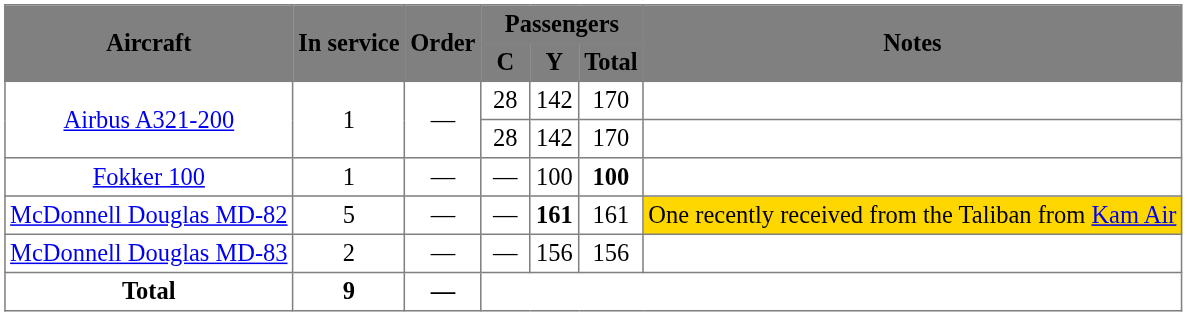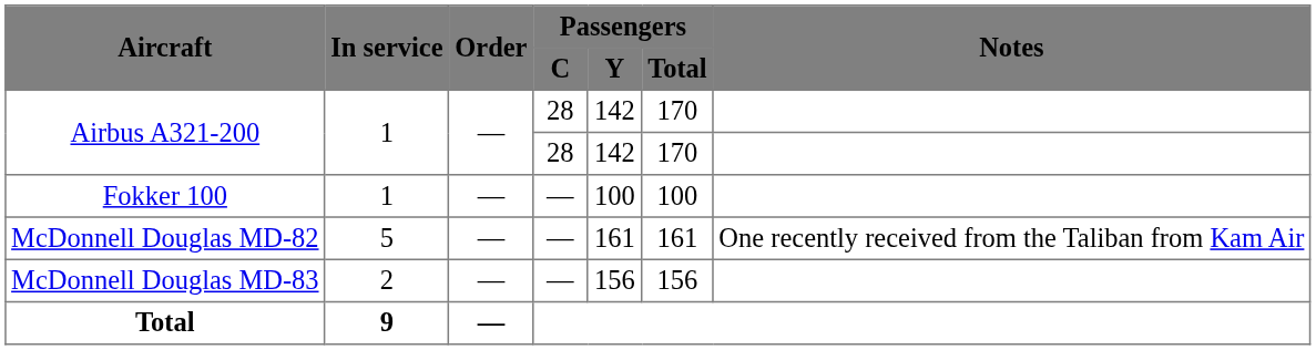Fokker 100 | Passengers / Total: bold -> normal
McDonnell Douglas MD-82 | Passengers / Y: bold -> normal
McDonnell Douglas MD-82 | Notes: gold background -> no background
